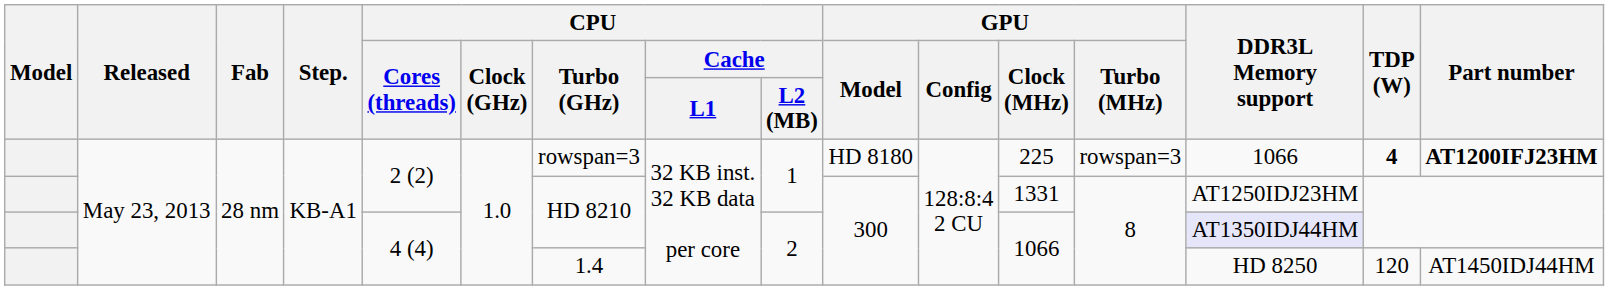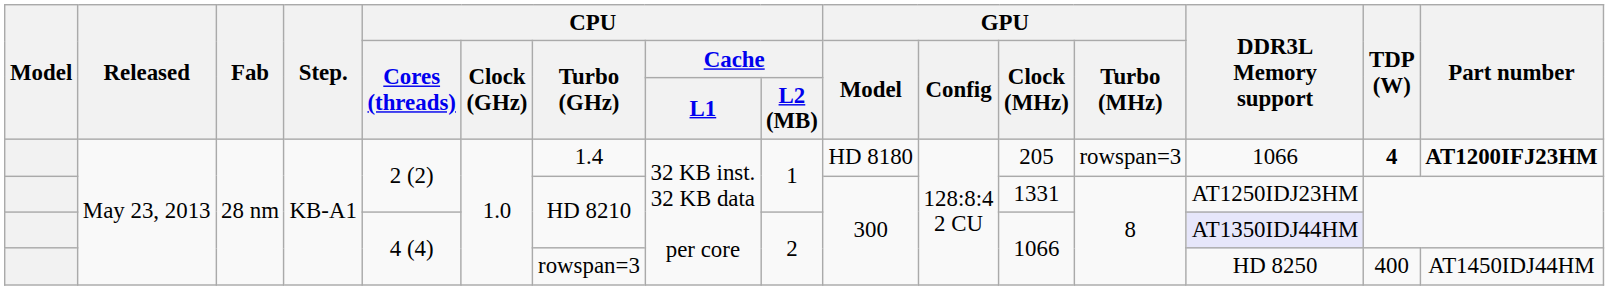row 4 | CPU / Turbo (GHz): rowspan=3 -> 1.4
row 4 | GPU / Clock (MHz): 225 -> 205
row 7 | CPU / Turbo (GHz): 1.4 -> rowspan=3
row 7 | TDP (W): 120 -> 400
